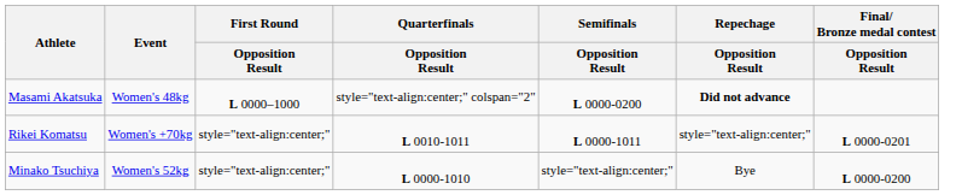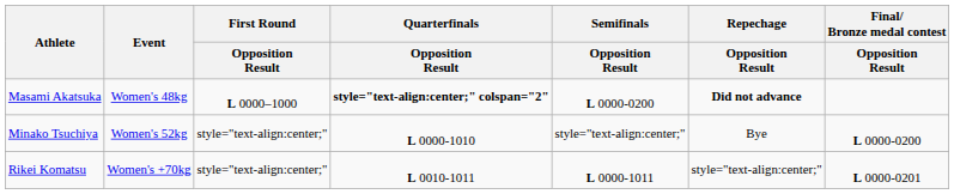Masami Akatsuka | Quarterfinals / Opposition Result: normal -> bold
rows swapped: Rikei Komatsu <-> Minako Tsuchiya
